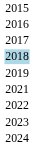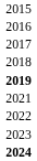2018 | column 1: lightblue background -> no background
2019 | column 1: normal -> bold
2024 | column 1: normal -> bold
